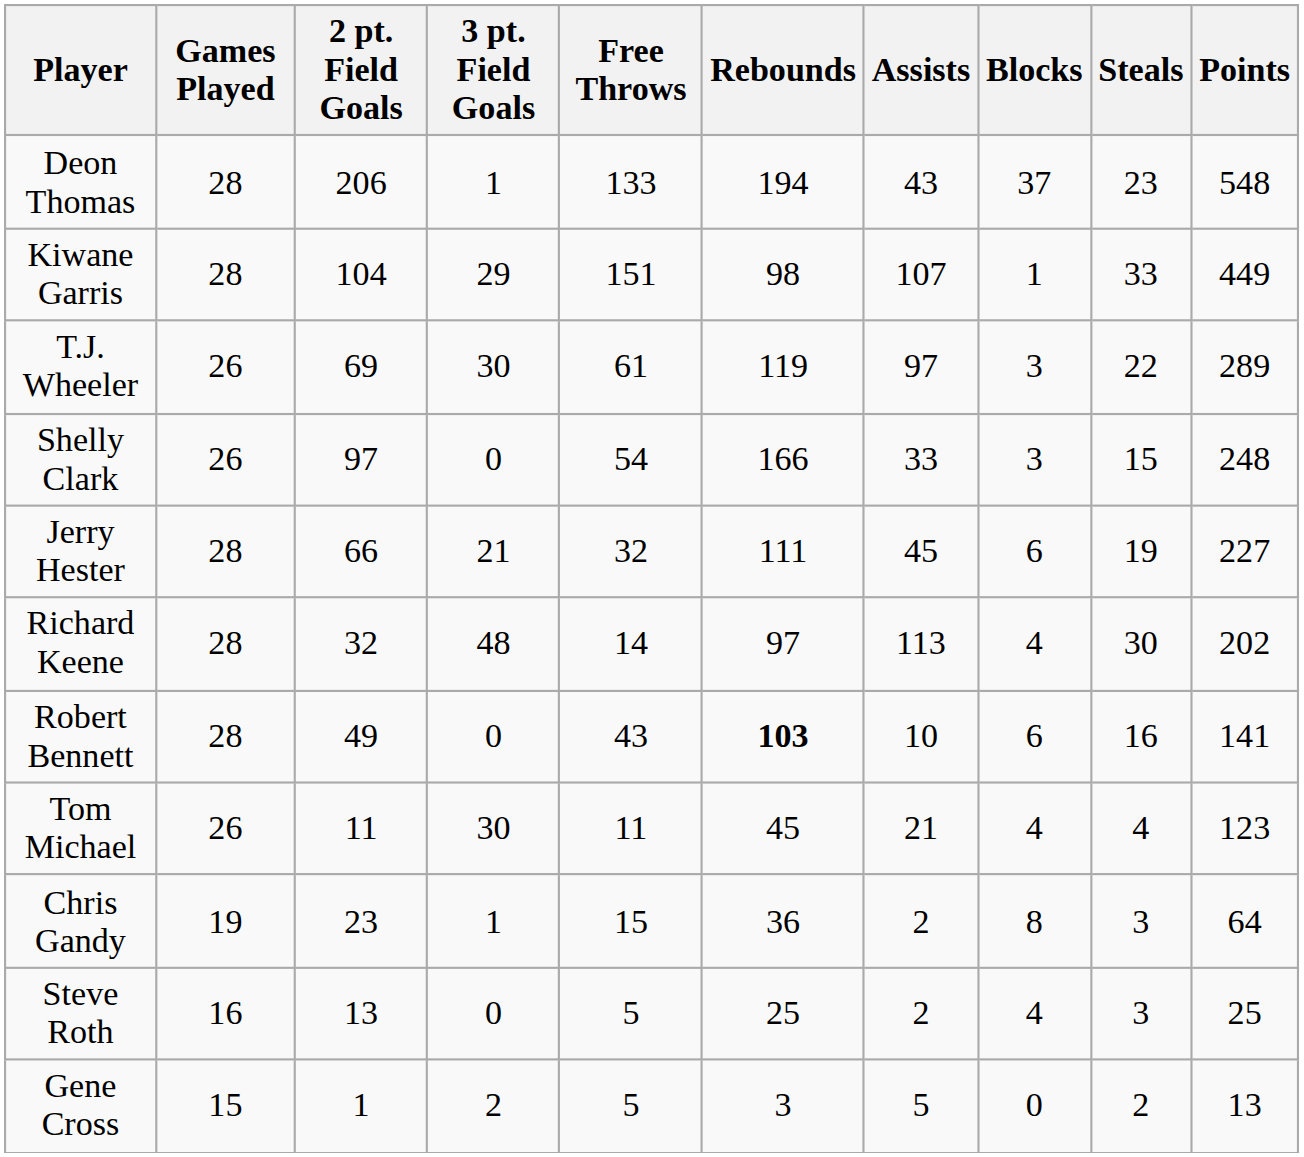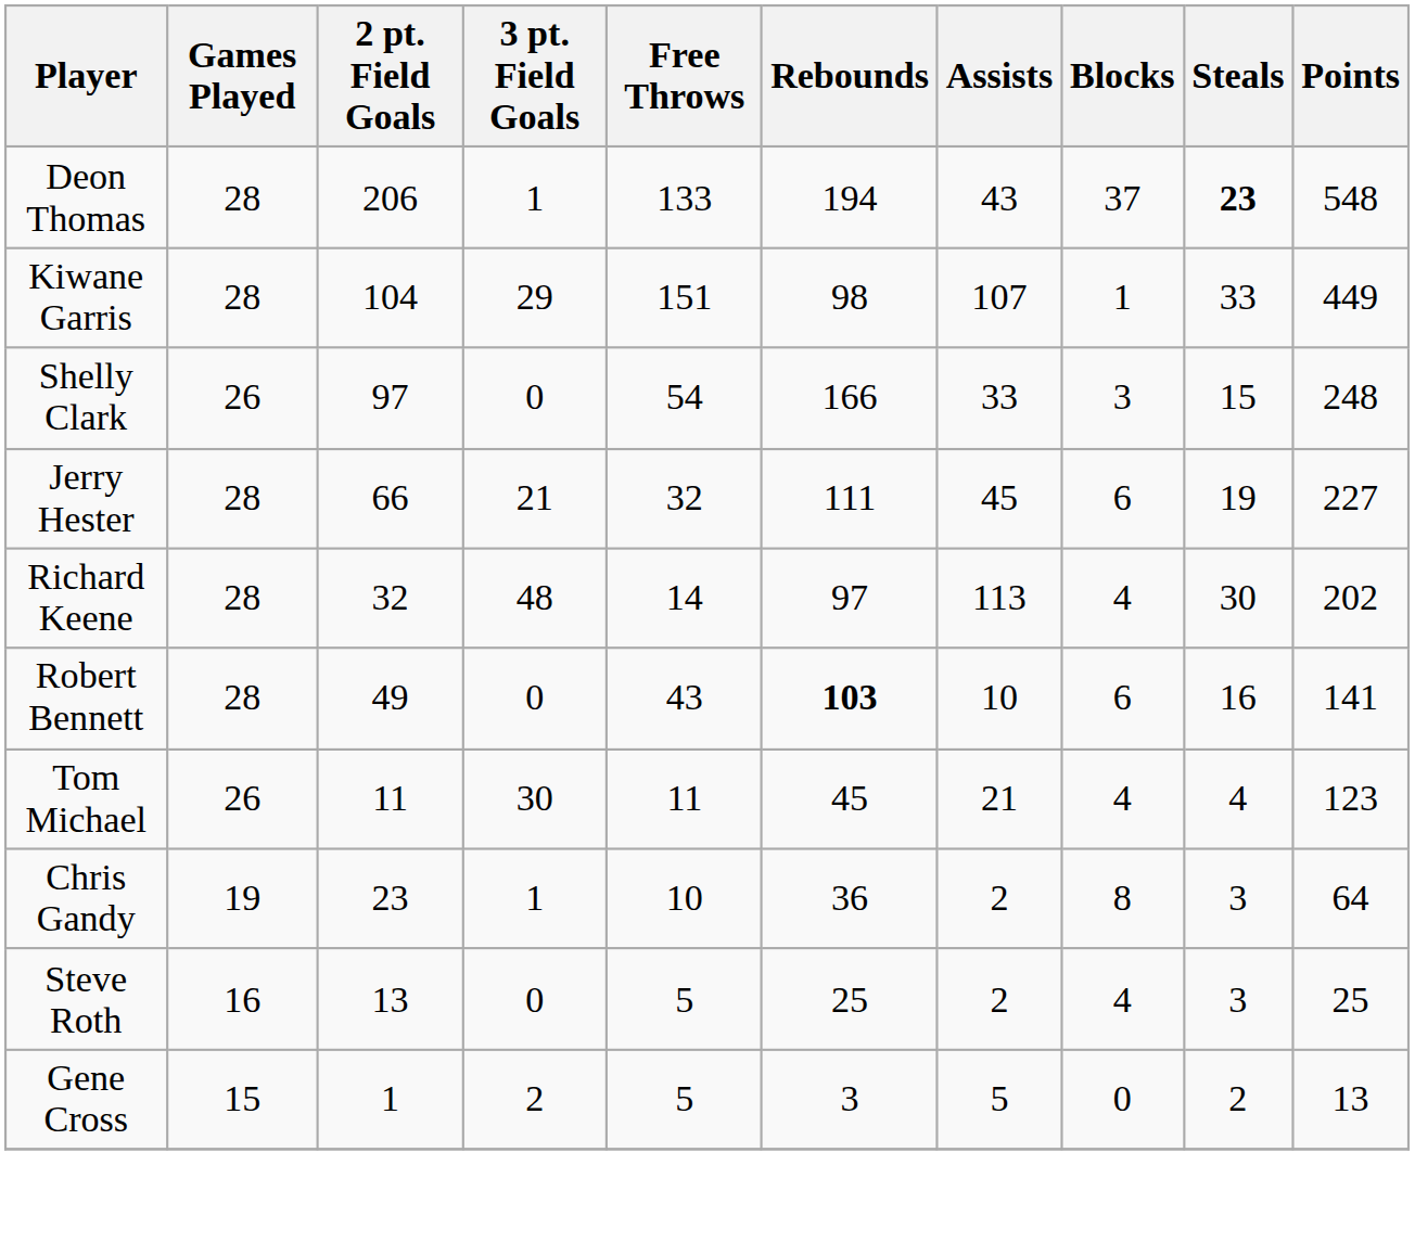Deon Thomas | Steals: normal -> bold
- row: T.J. Wheeler | 26 | 69 | 30 | 61 | 119 | 97 | 3 | 22 | 289
Chris Gandy | Free Throws: 15 -> 10
